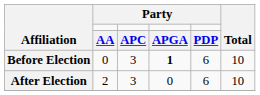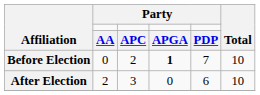Before Election | column 3: 3 -> 2
Before Election | column 5: 6 -> 7
